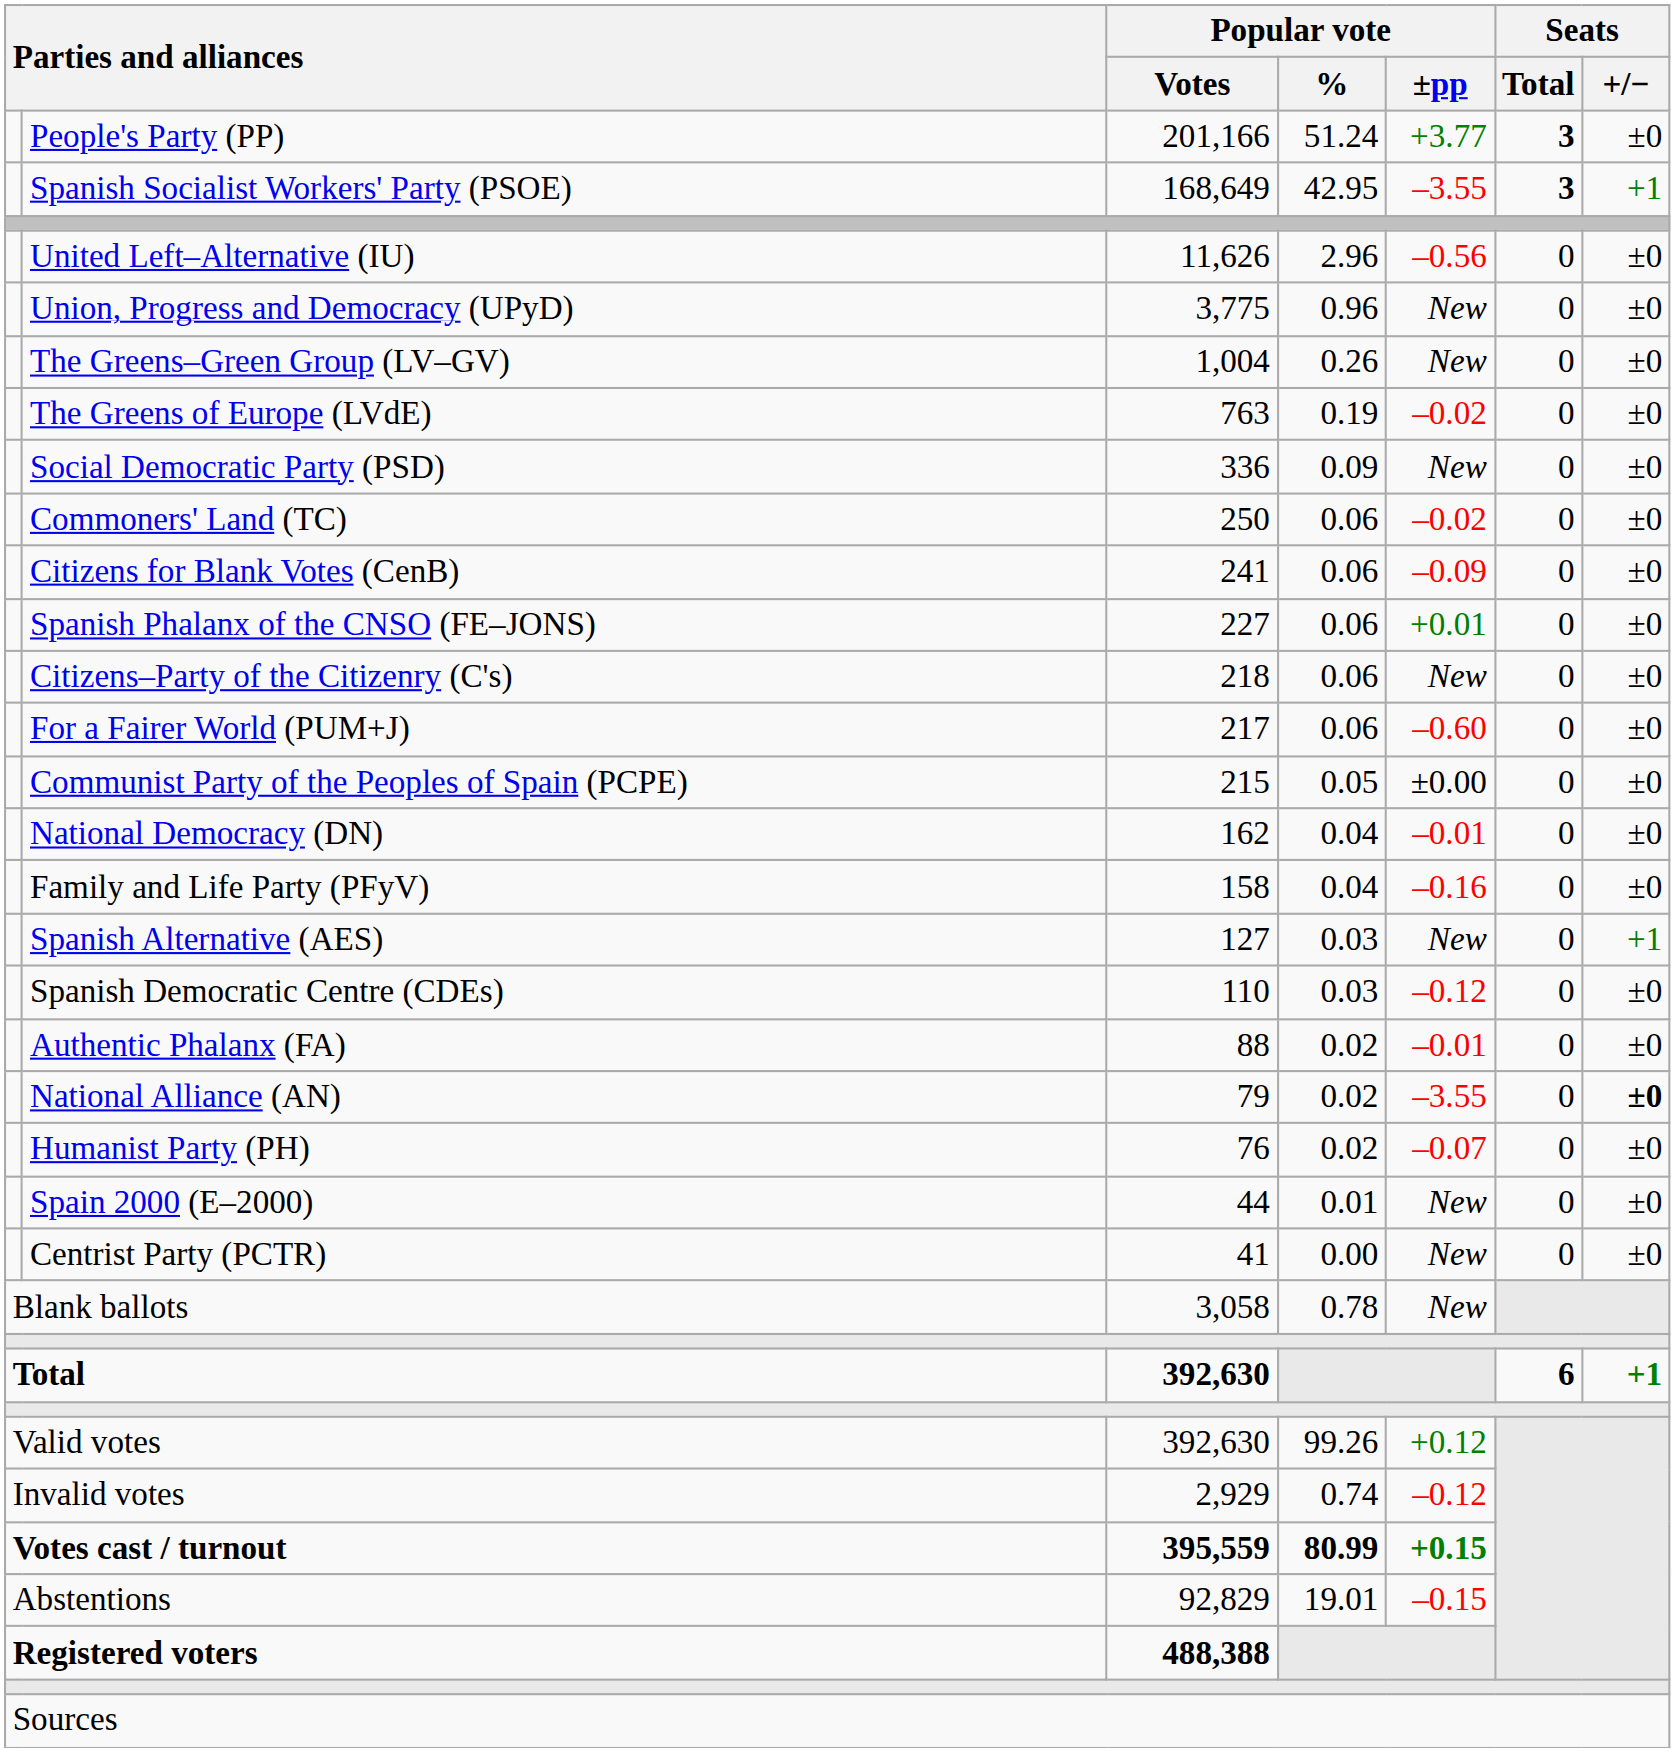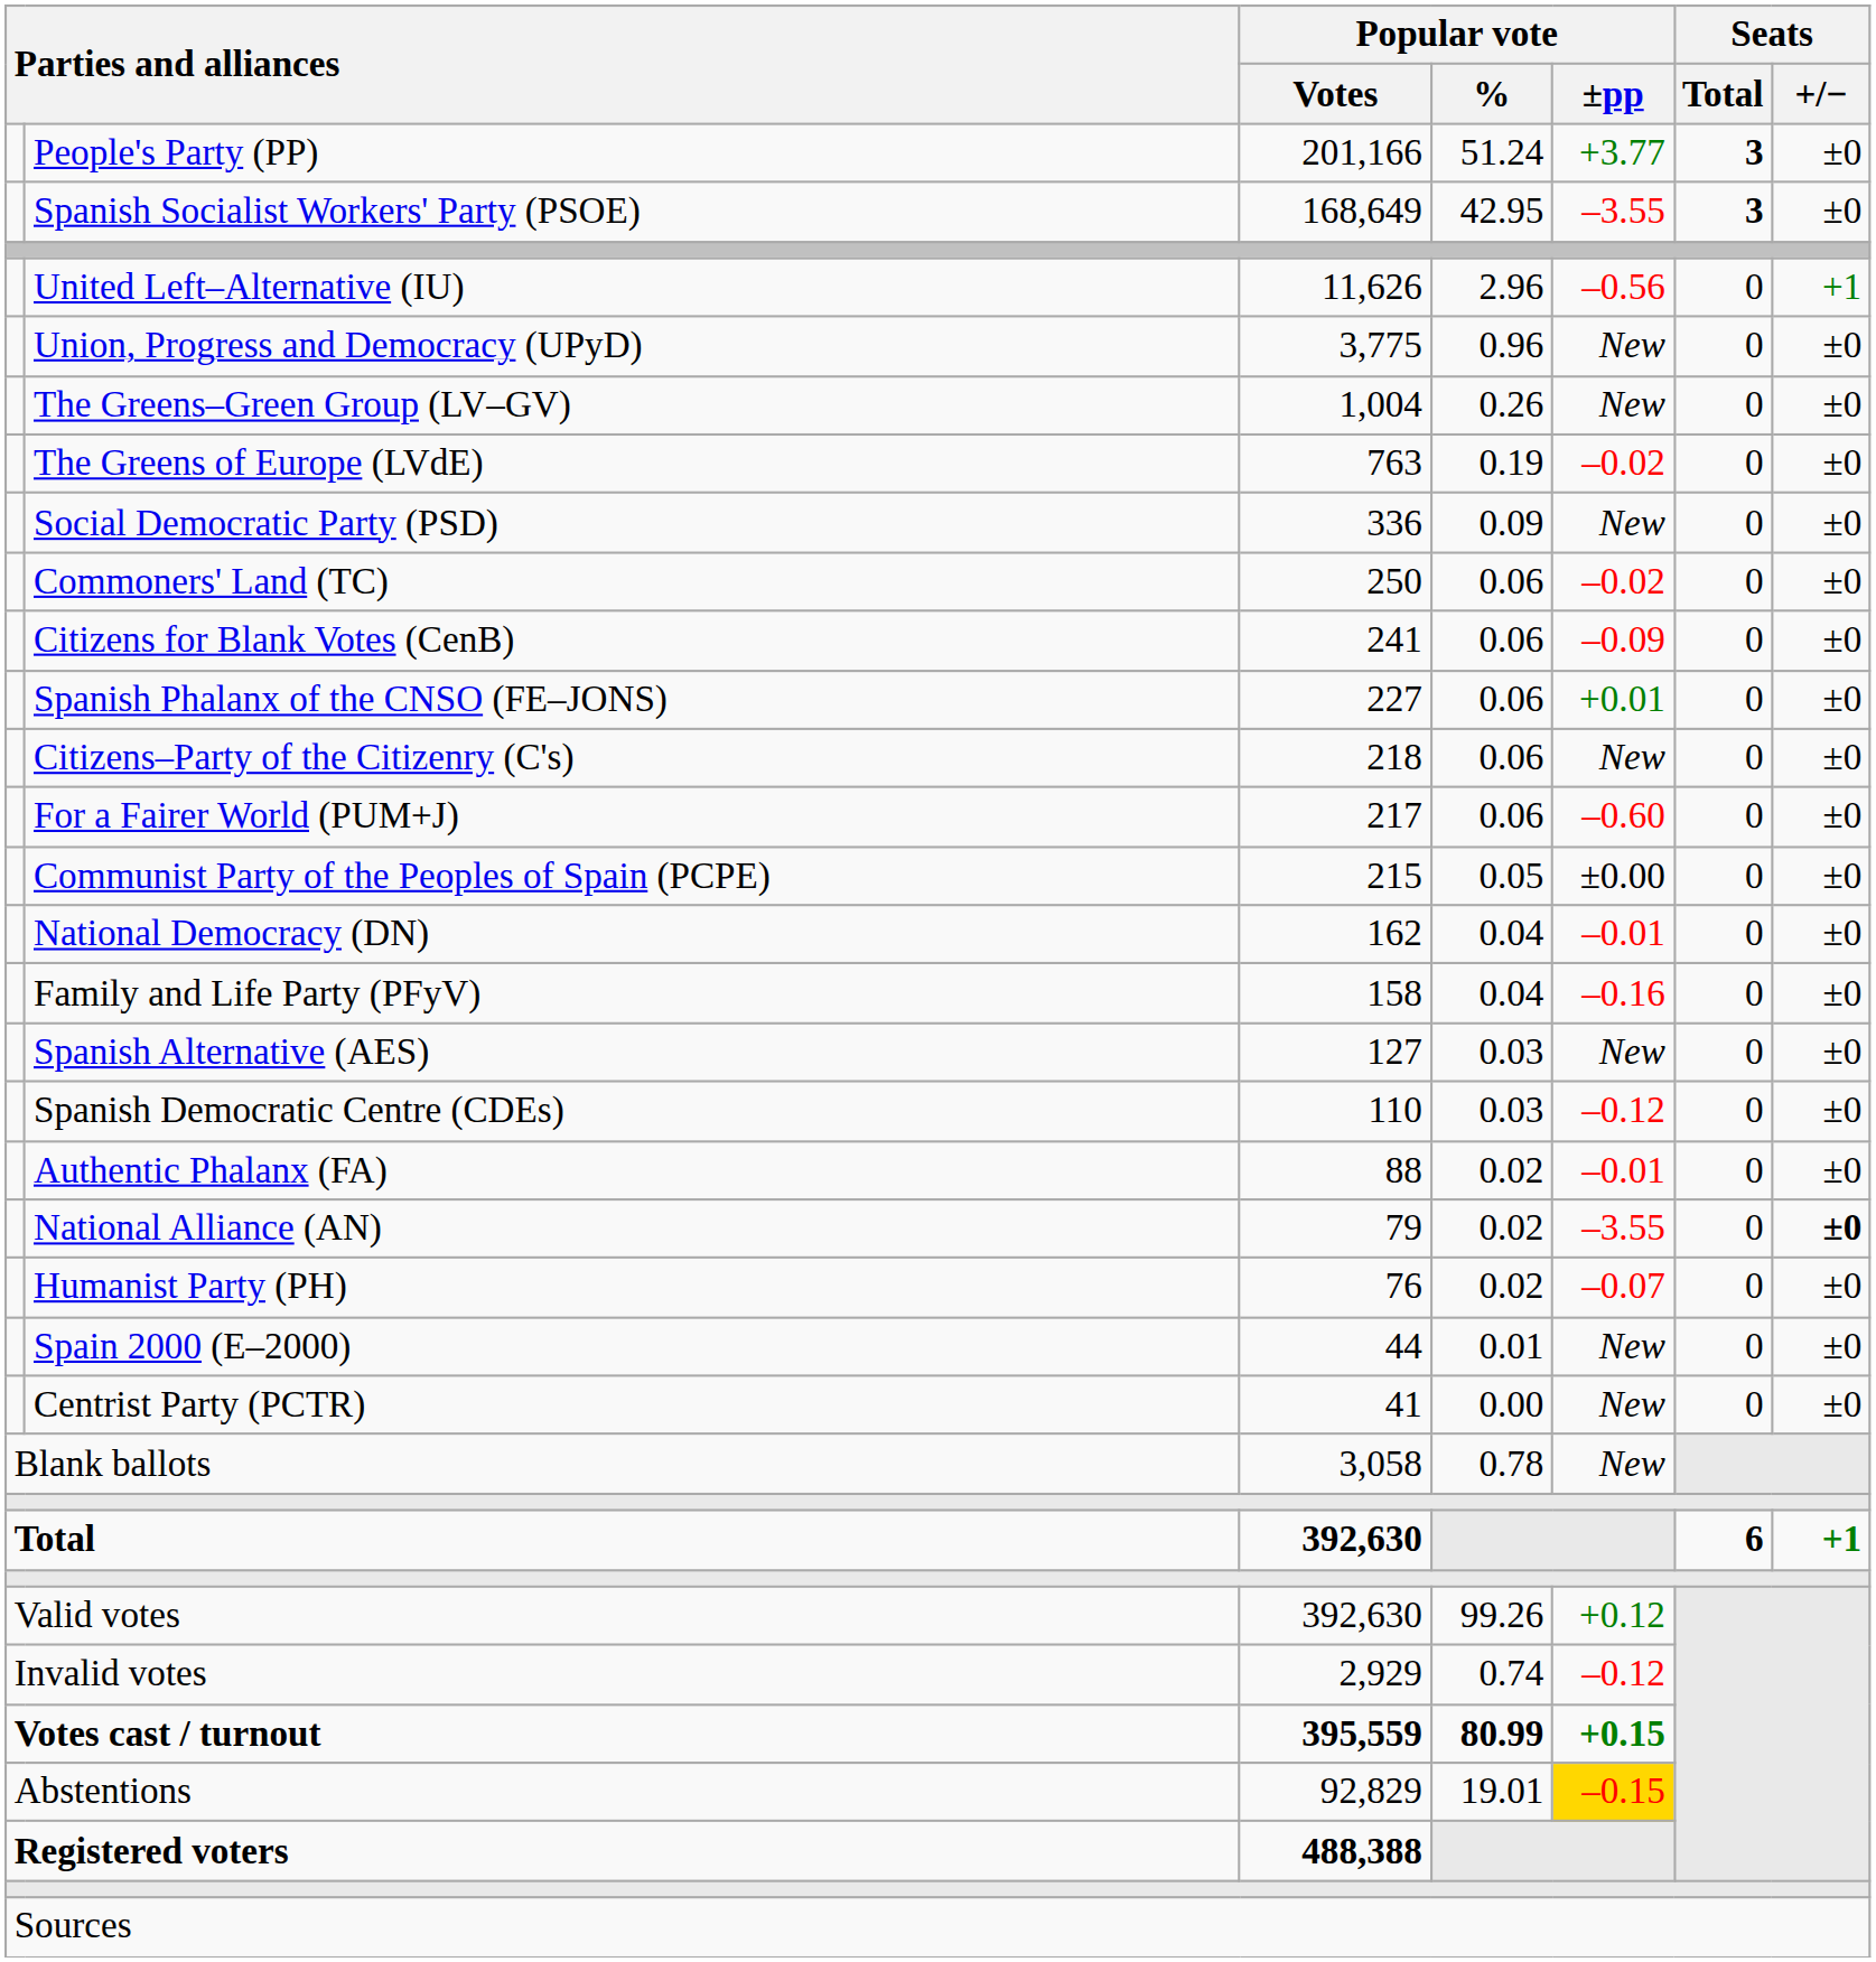Spanish Socialist Workers' Party (PSOE) | Seats / +/−: +1 -> ±0
United Left–Alternative (IU) | Seats / +/−: ±0 -> +1
Spanish Alternative (AES) | Seats / +/−: +1 -> ±0
Abstentions | Popular vote / ±pp: no background -> gold background
